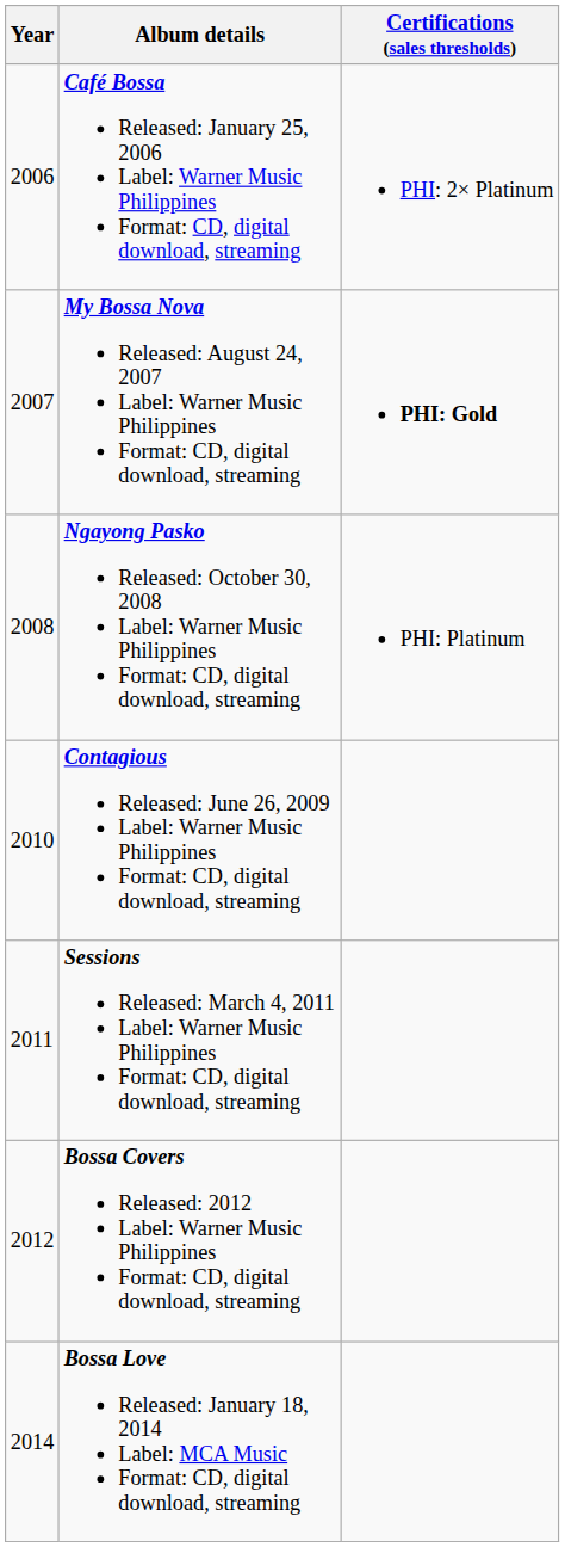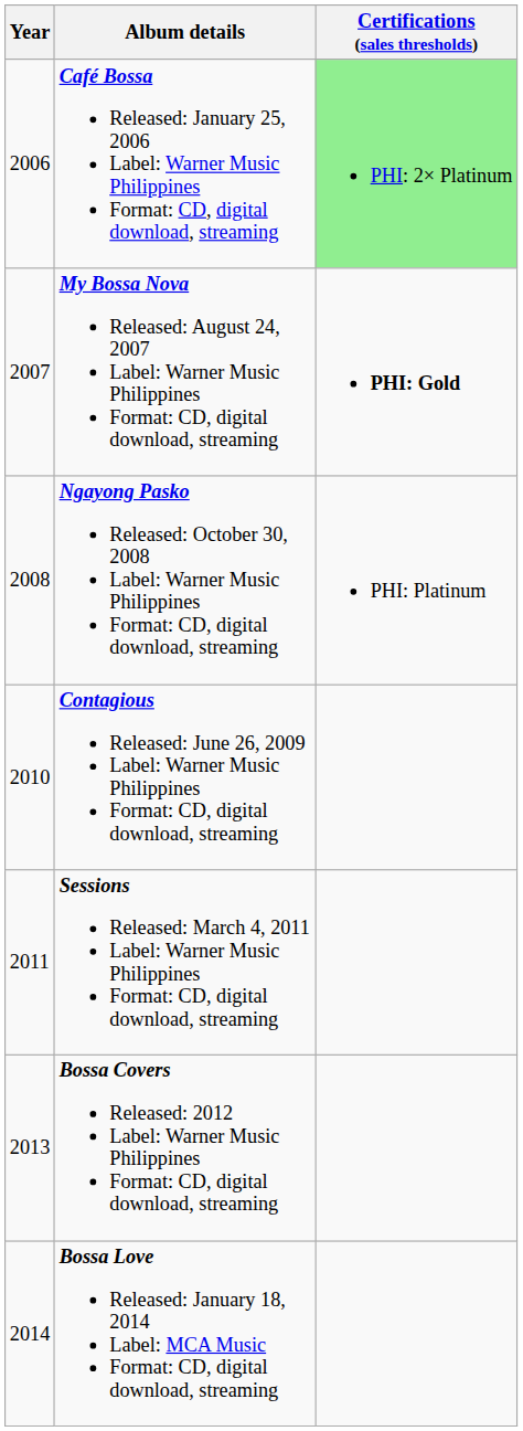row 2 | Certifications (sales thresholds): no background -> lightgreen background
row 7 | Year: 2012 -> 2013
